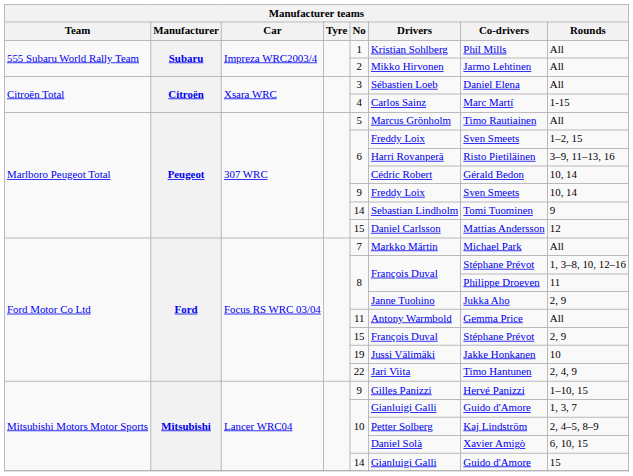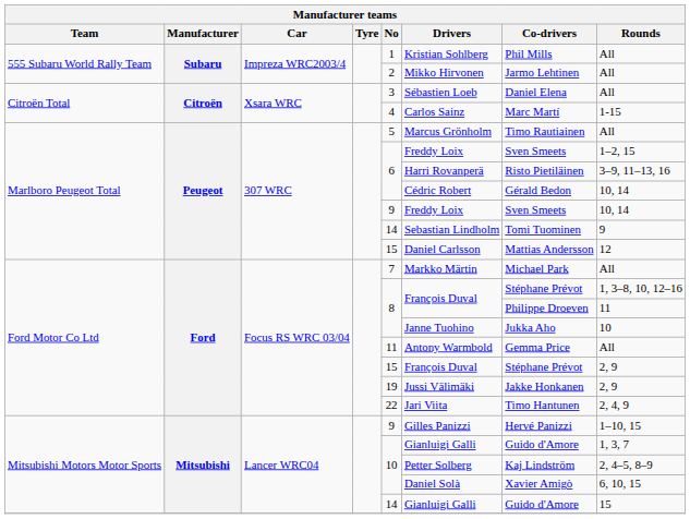row 17 | Rounds: 2, 9 -> 10
row 20 | Rounds: 10 -> 2, 9
